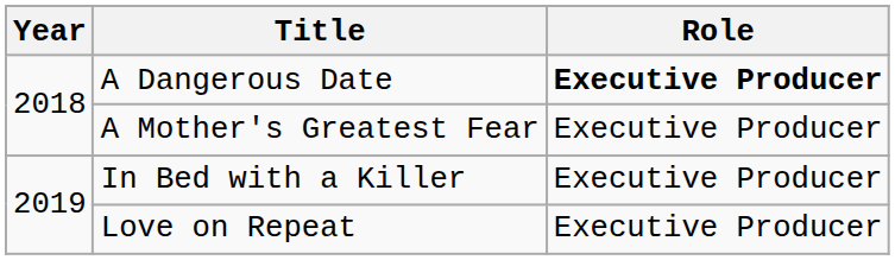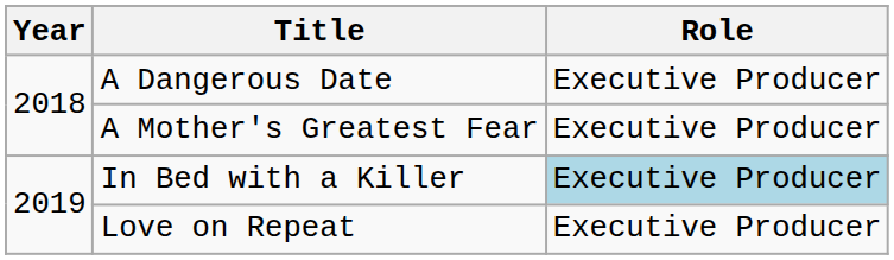A Dangerous Date | Role: bold -> normal
In Bed with a Killer | Role: no background -> lightblue background
